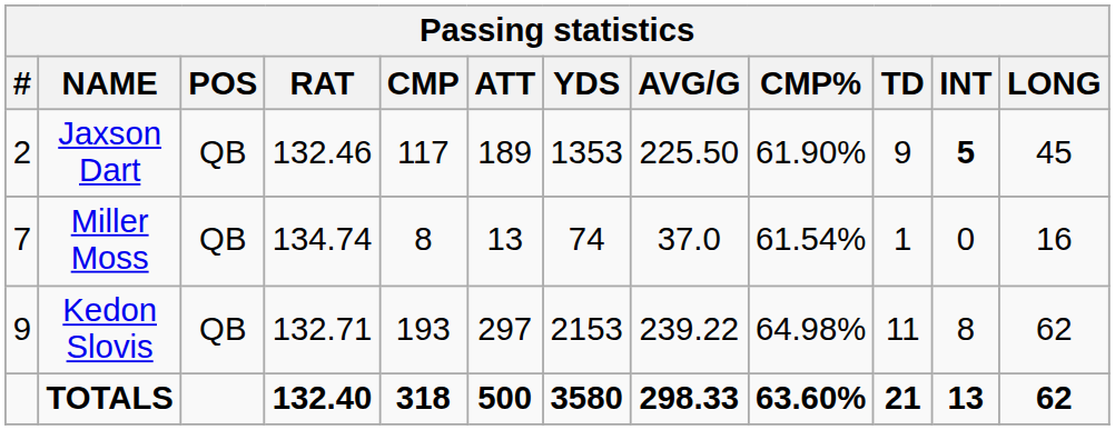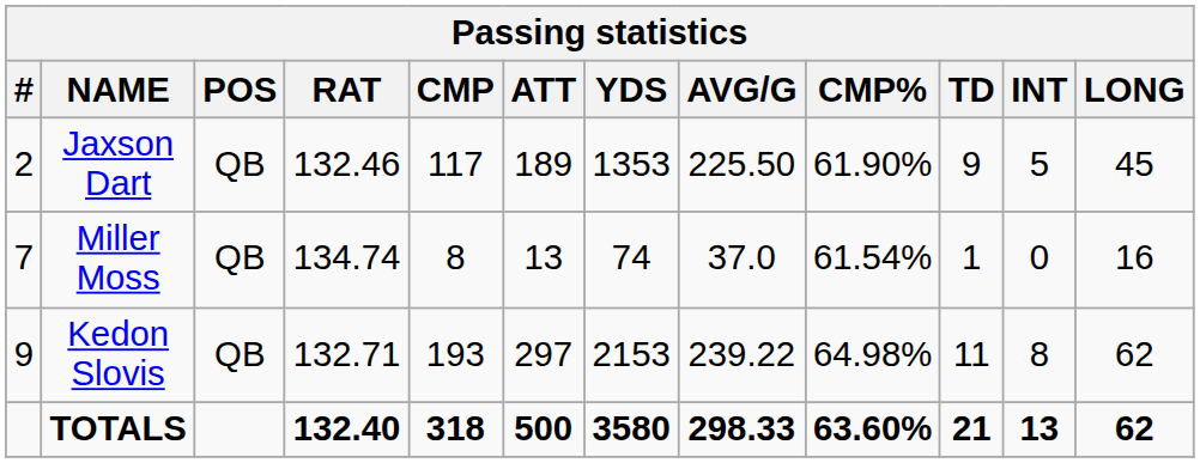Jaxson Dart | INT: bold -> normal
